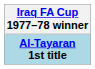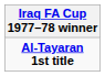row 2 | column 1: lightblue background -> no background
